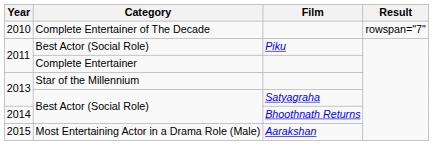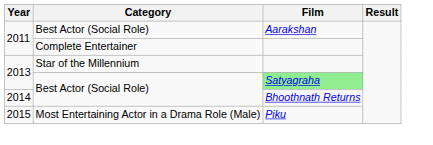- row: 2010 | Complete Entertainer of The Decade | rowspan="7"
2011 / Best Actor (Social Role) | Film: Piku -> Aarakshan
2013 / Best Actor (Social Role) | Film: no background -> lightgreen background
2015 | Film: Aarakshan -> Piku
